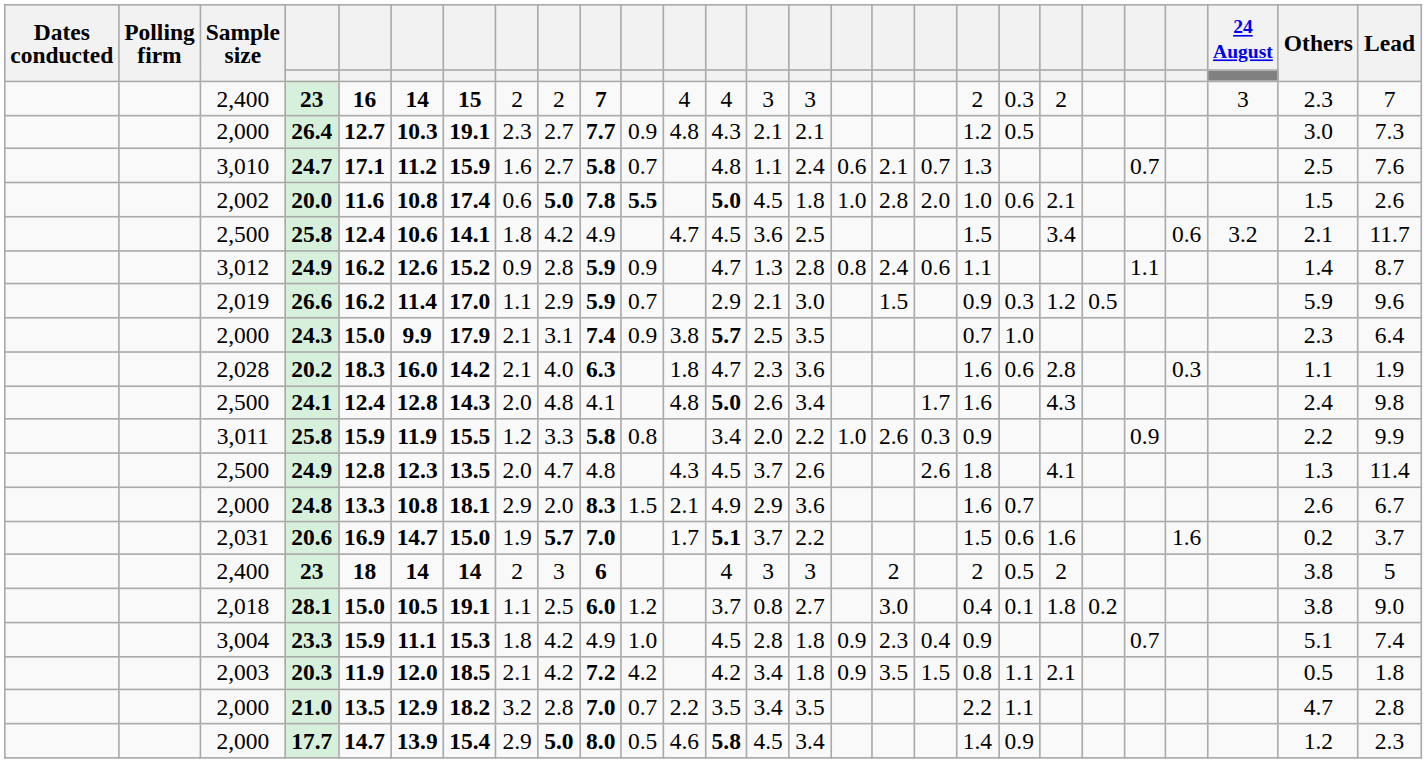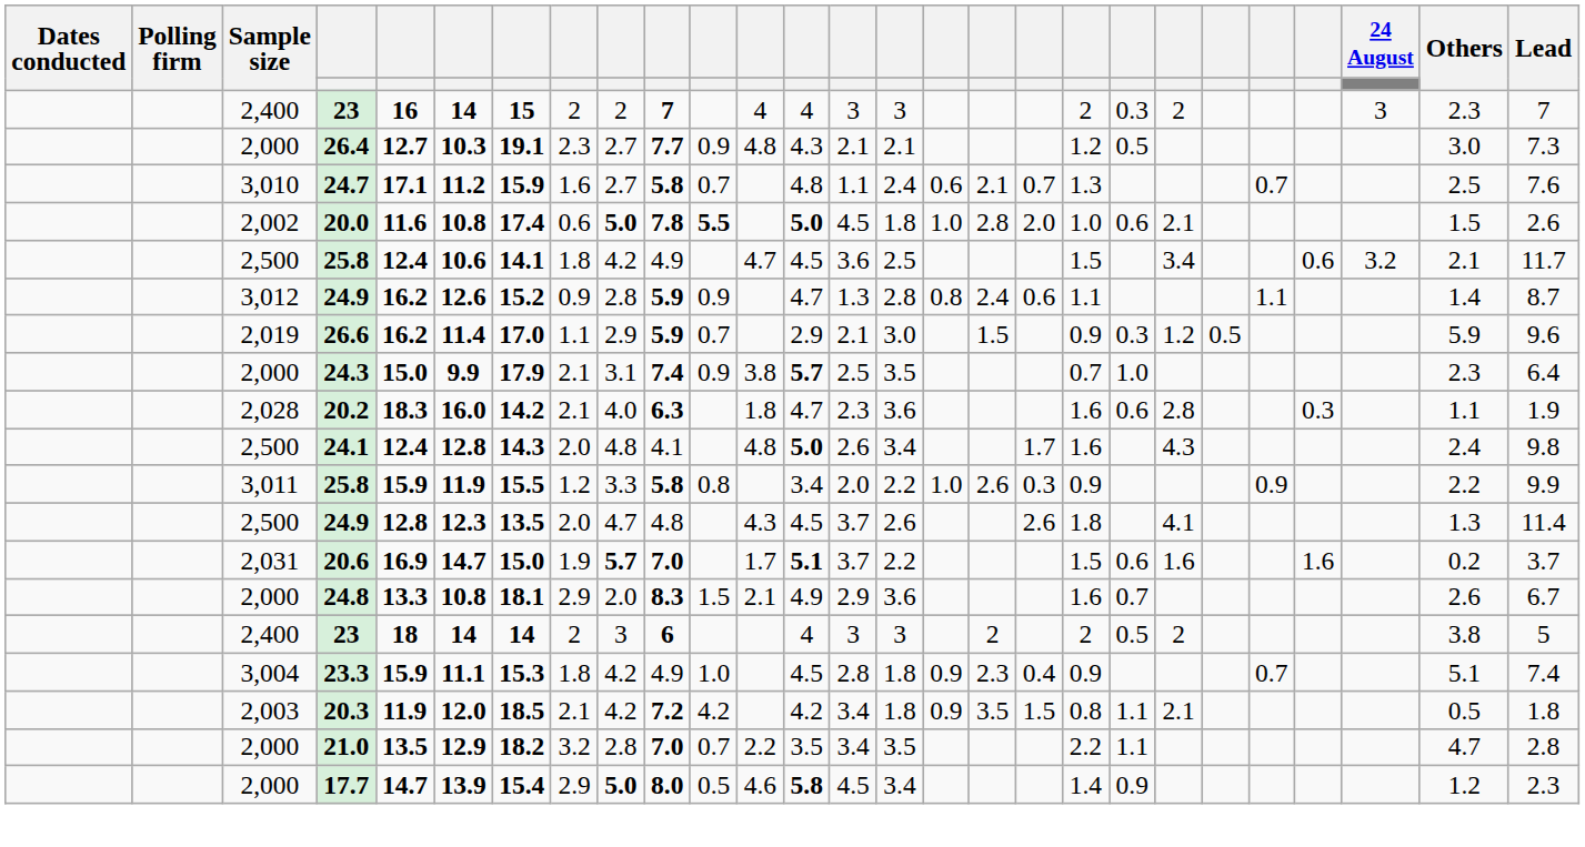rows swapped: 24.8 <-> 20.6
- row: 2,018 | 28.1 | 15.0 | 10.5 | 19.1 | 1.1 | 2.5 | 6.0 | 1.2 | 3.7 | 0.8 | 2.7 | 3.0 | 0.4 | 0.1 | 1.8 | 0.2 | 3.8 | 9.0
